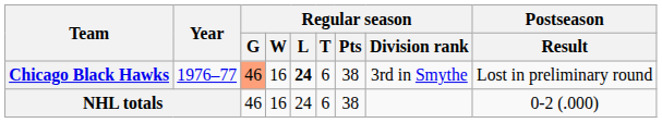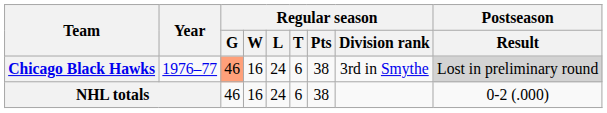Chicago Black Hawks | Regular season / L: bold -> normal
Chicago Black Hawks | Postseason / Result: no background -> lightgrey background
